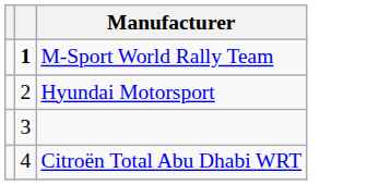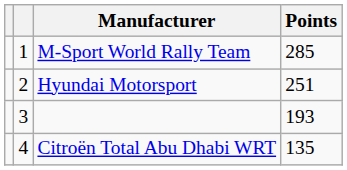+ column: Points | 285 | 251 | 193 | 135
M-Sport World Rally Team | column 2: bold -> normal
